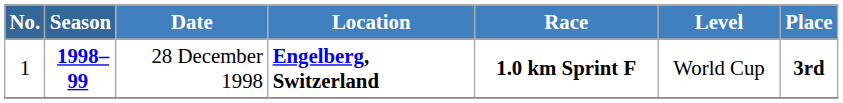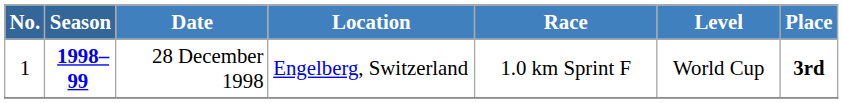28 December 1998 | Location: bold -> normal
28 December 1998 | Race: bold -> normal
